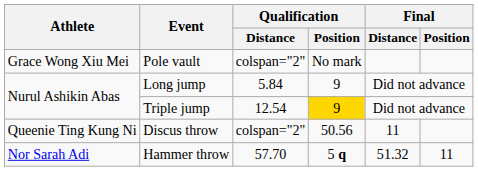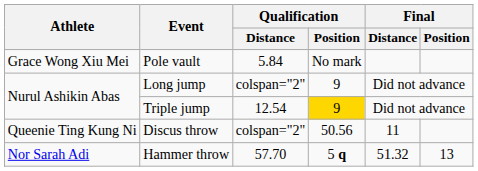Pole vault | Qualification / Distance: colspan="2" -> 5.84
Long jump | Qualification / Distance: 5.84 -> colspan="2"
Hammer throw | Final / Position: 11 -> 13
